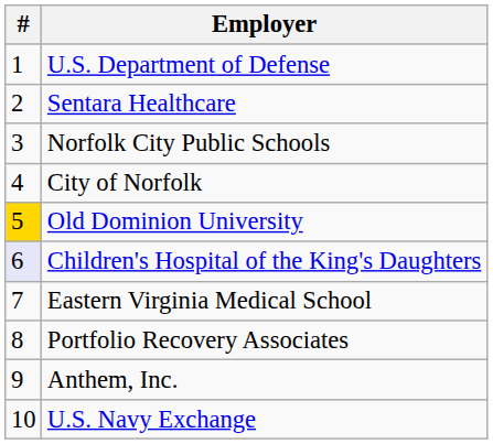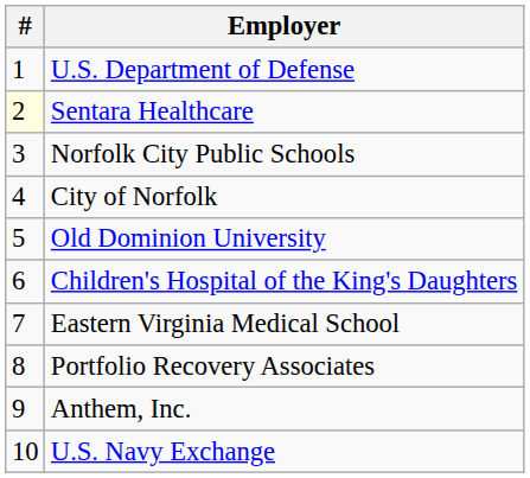Sentara Healthcare | #: no background -> lightyellow background
Old Dominion University | #: gold background -> no background
Children's Hospital of the King's Daughters | #: lavender background -> no background
